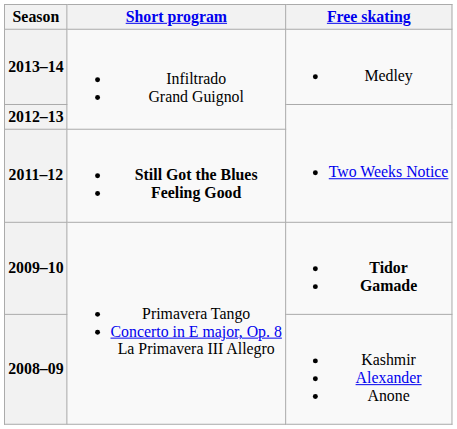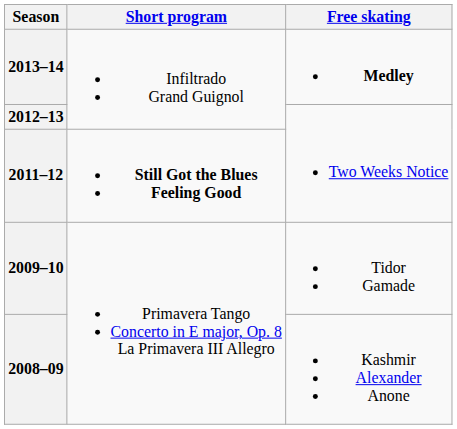2013–14 | Free skating: normal -> bold
2009–10 | Free skating: bold -> normal
